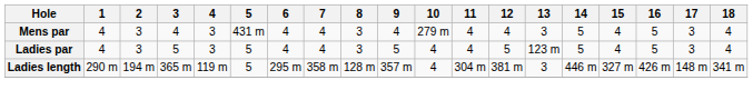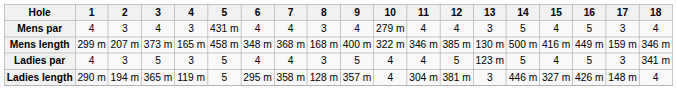+ row: Mens length | 299 m | 207 m | 373 m | 165 m | 458 m | 348 m | 368 m | 168 m | 400 m | 322 m | 346 m | 385 m | 130 m | 500 m | 416 m | 449 m | 159 m | 346 m
Ladies par | 18: 4 -> 341 m
Ladies length | 18: 341 m -> 4
